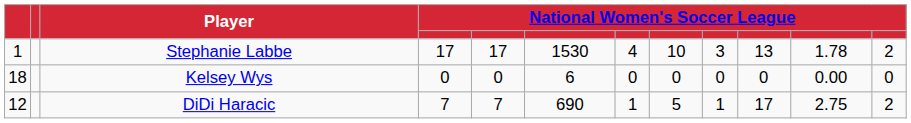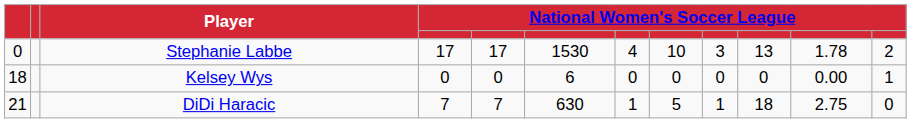Stephanie Labbe | column 1: 1 -> 0
Kelsey Wys | column 12: 0 -> 1
DiDi Haracic | column 1: 12 -> 21
DiDi Haracic | column 6: 690 -> 630
DiDi Haracic | column 10: 17 -> 18
DiDi Haracic | column 12: 2 -> 0
